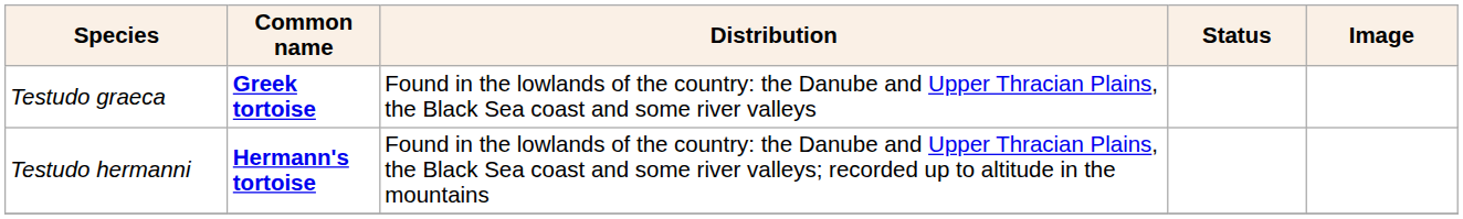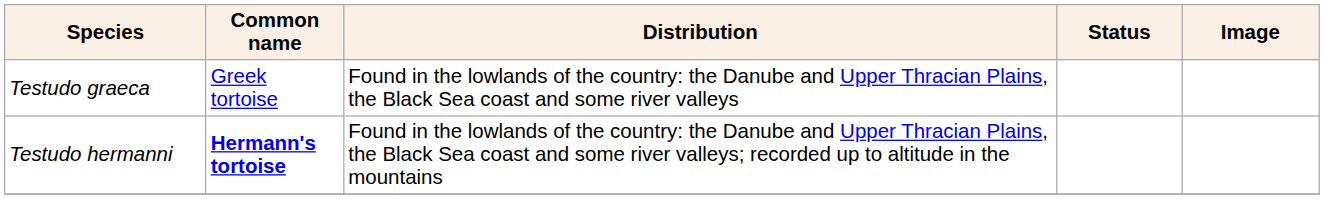Testudo graeca | Common name: bold -> normal
